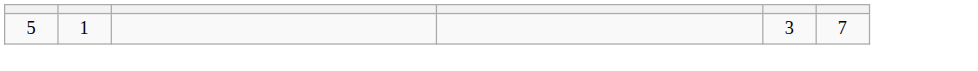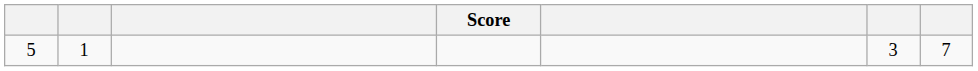+ column: Score
